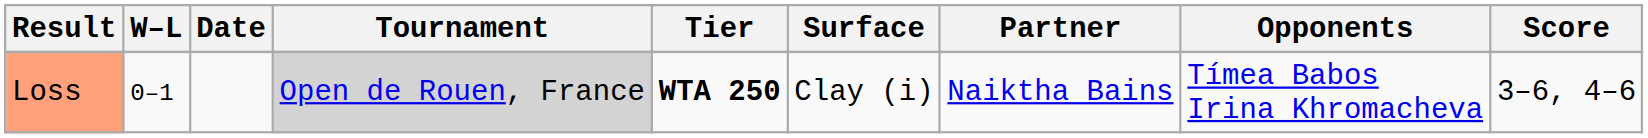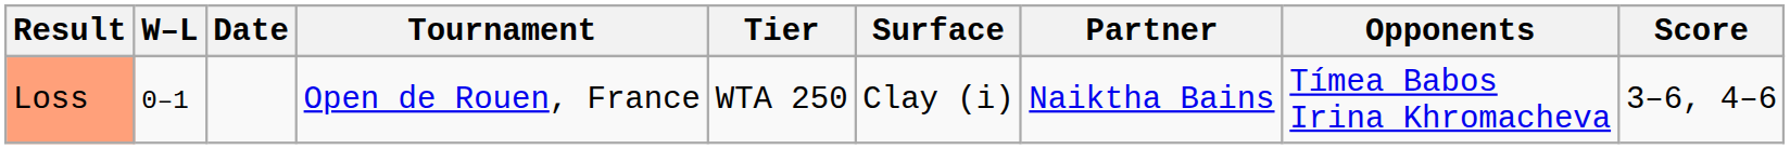Loss | Tournament: lightgrey background -> no background
Loss | Tier: bold -> normal
